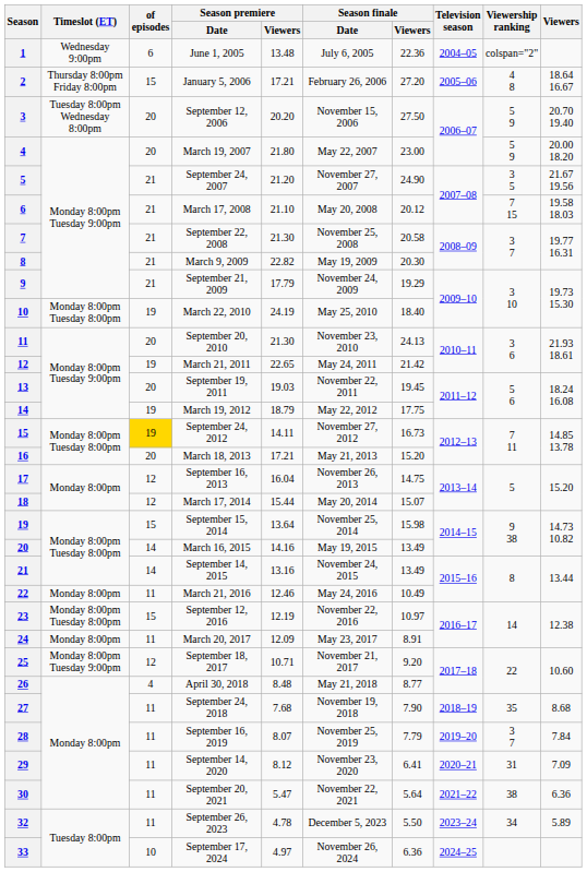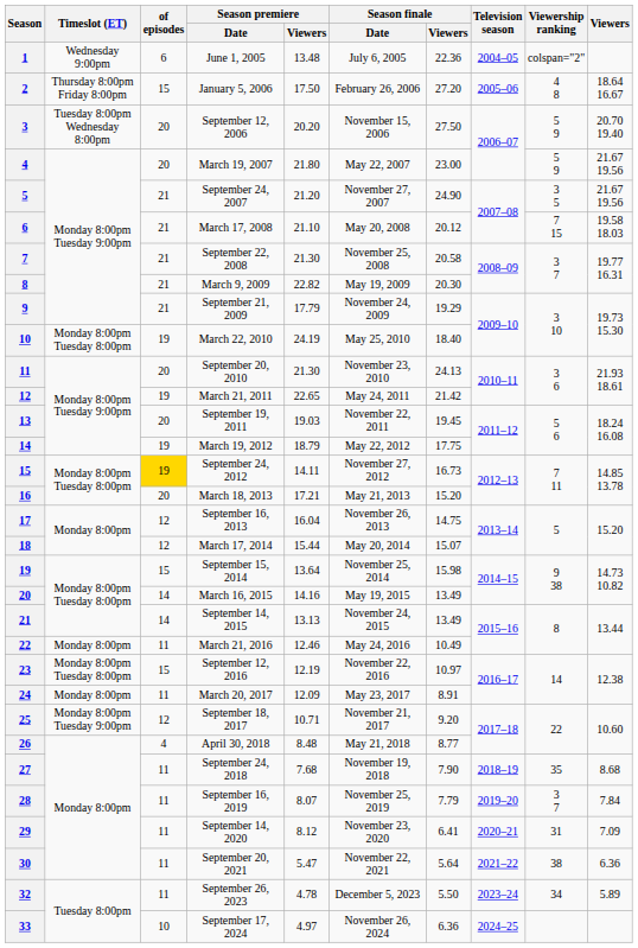January 5, 2006 | Season premiere / Viewers: 17.21 -> 17.50
March 19, 2007 | Viewers: 20.00 18.20 -> 21.67 19.56
September 14, 2015 | Season premiere / Viewers: 13.16 -> 13.13
